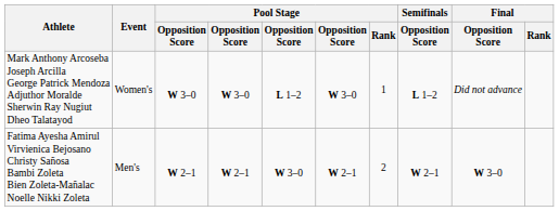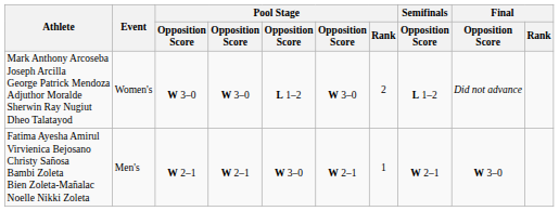row 3 | Pool Stage / Rank: 1 -> 2
row 4 | Pool Stage / Rank: 2 -> 1
